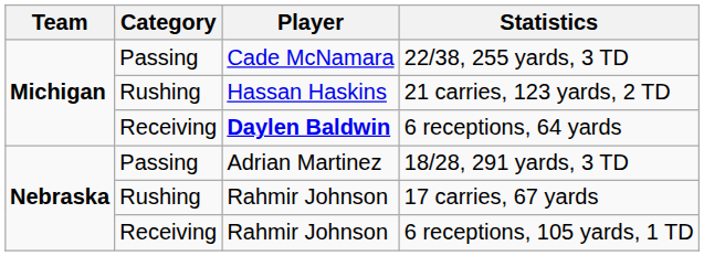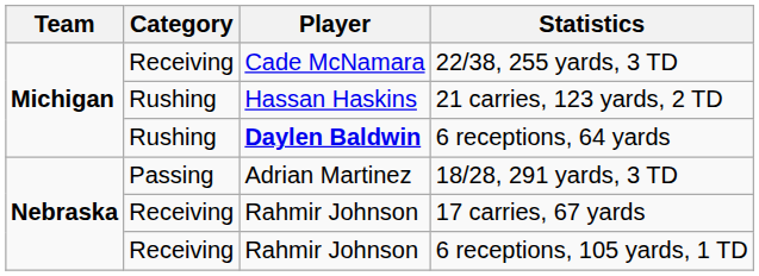22/38, 255 yards, 3 TD | Category: Passing -> Receiving
6 receptions, 64 yards | Category: Receiving -> Rushing
17 carries, 67 yards | Category: Rushing -> Receiving
